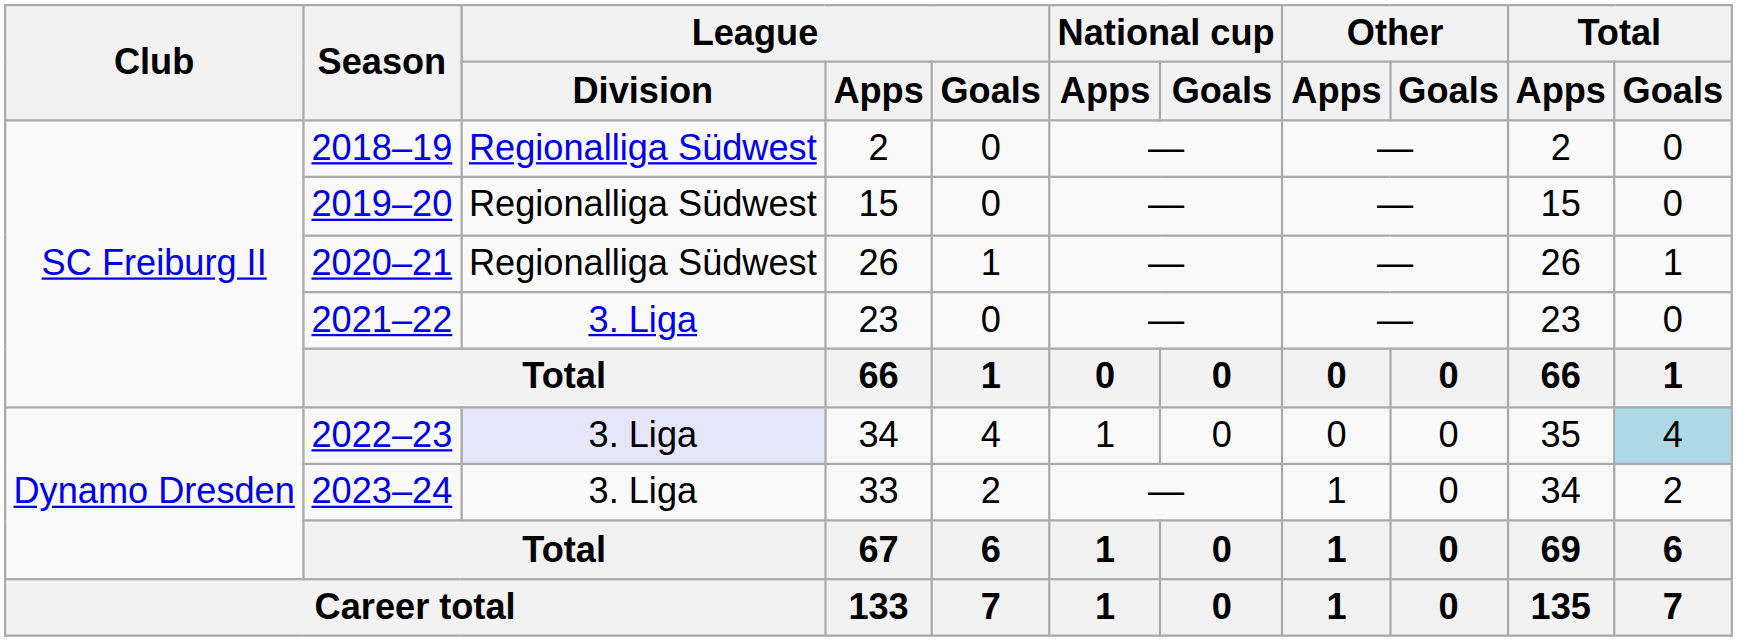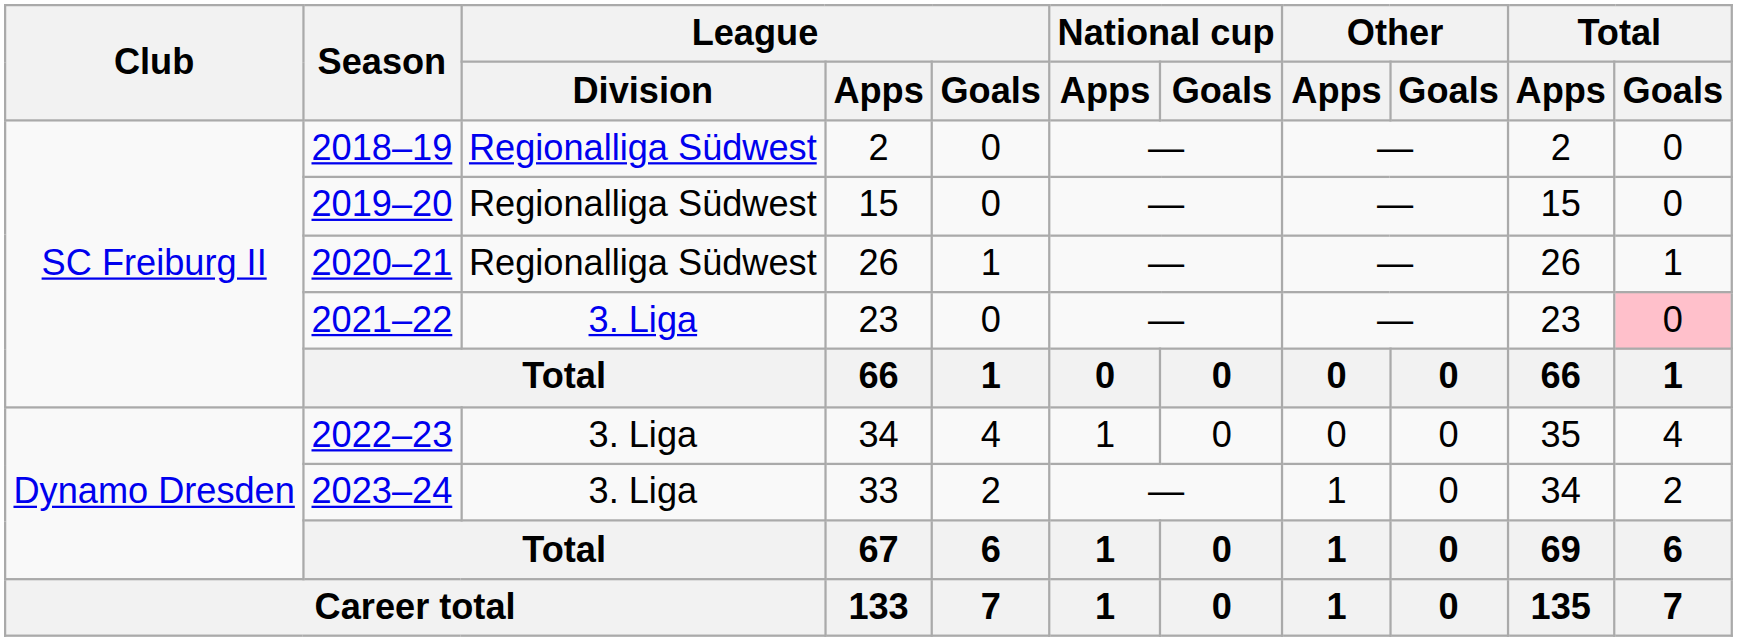2021–22 | Total / Goals: no background -> pink background
2022–23 | League / Division: lavender background -> no background
2022–23 | Total / Goals: lightblue background -> no background
